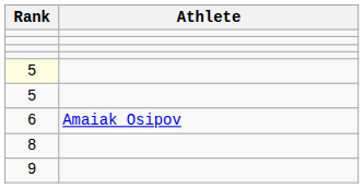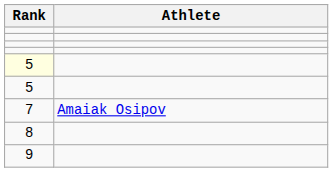row 8 | Rank: 6 -> 7
